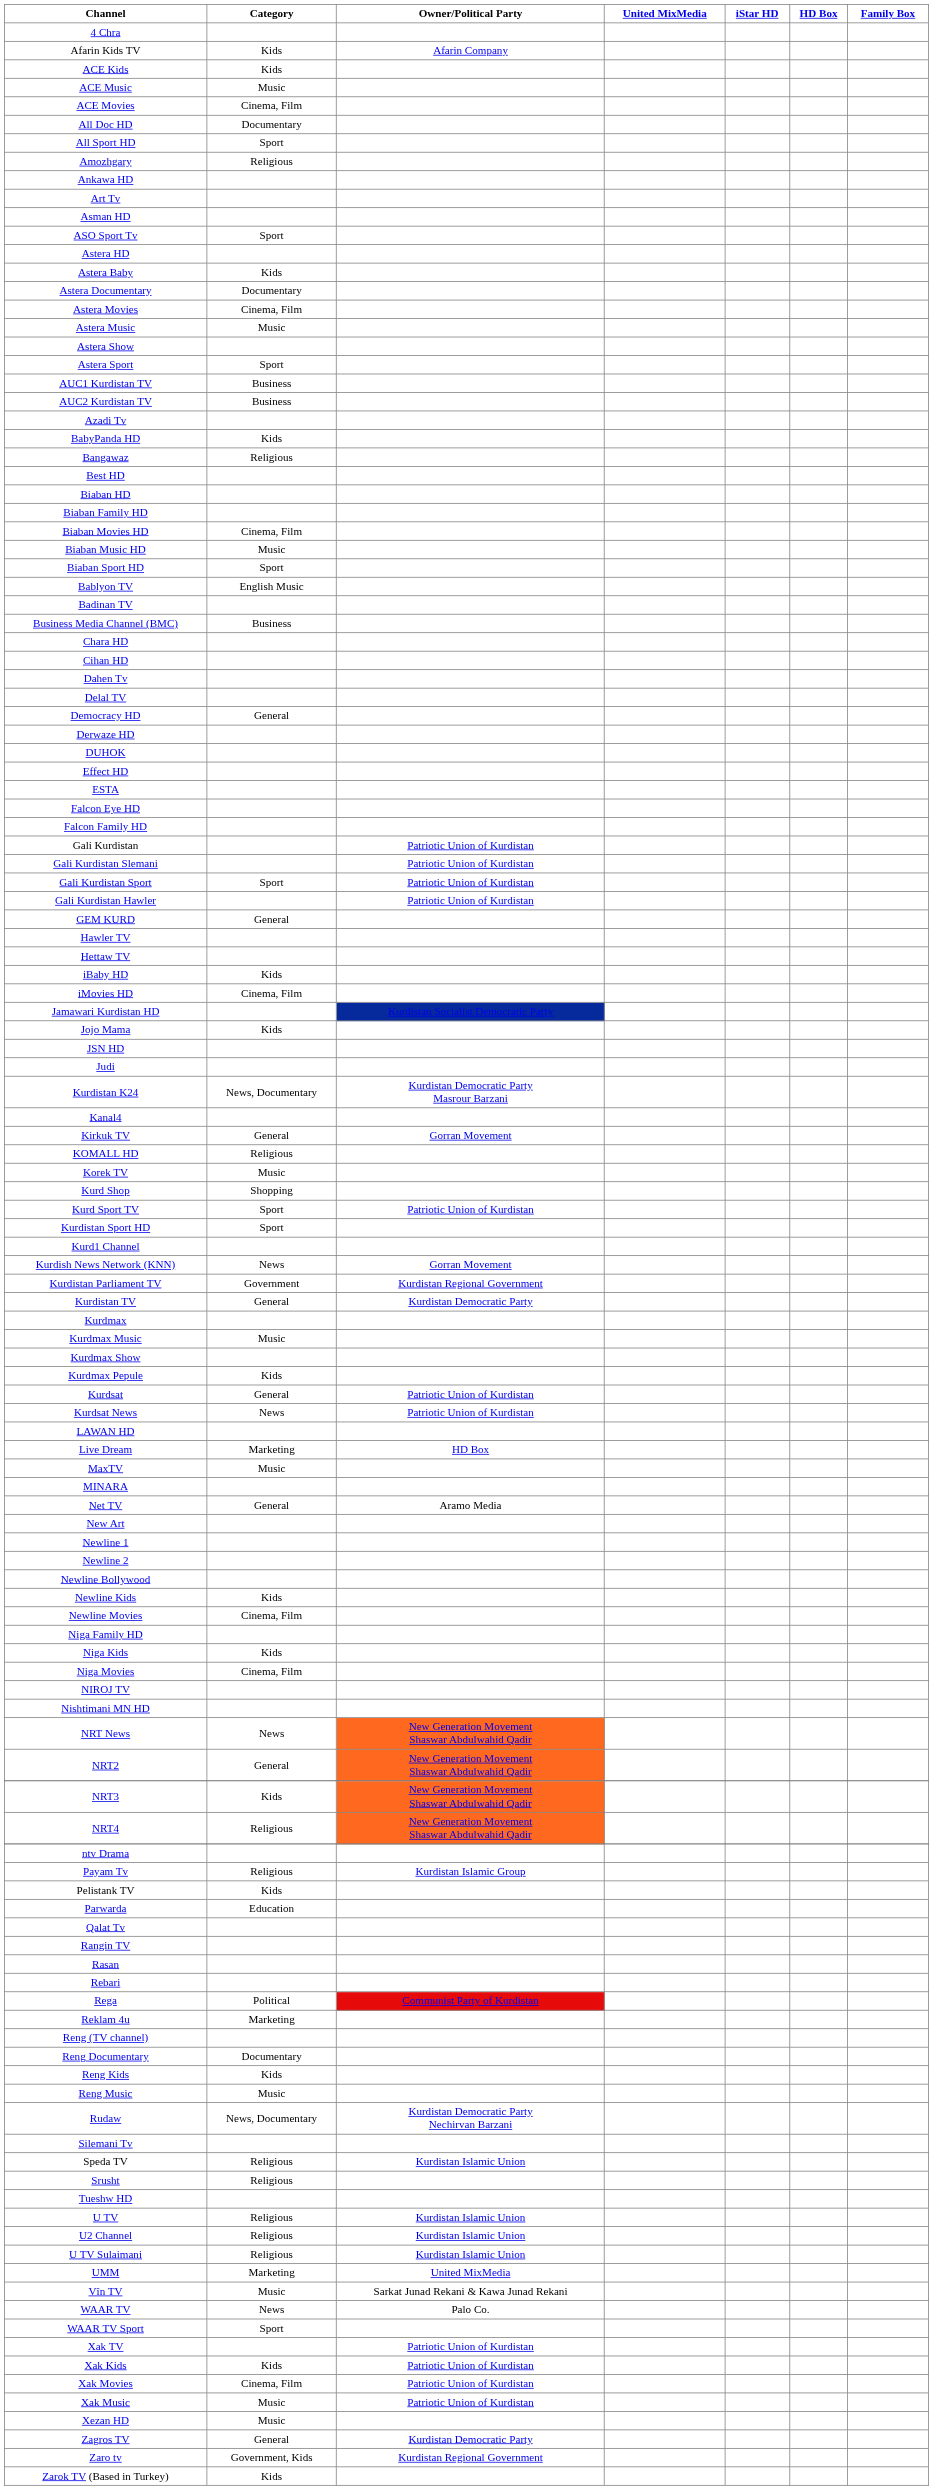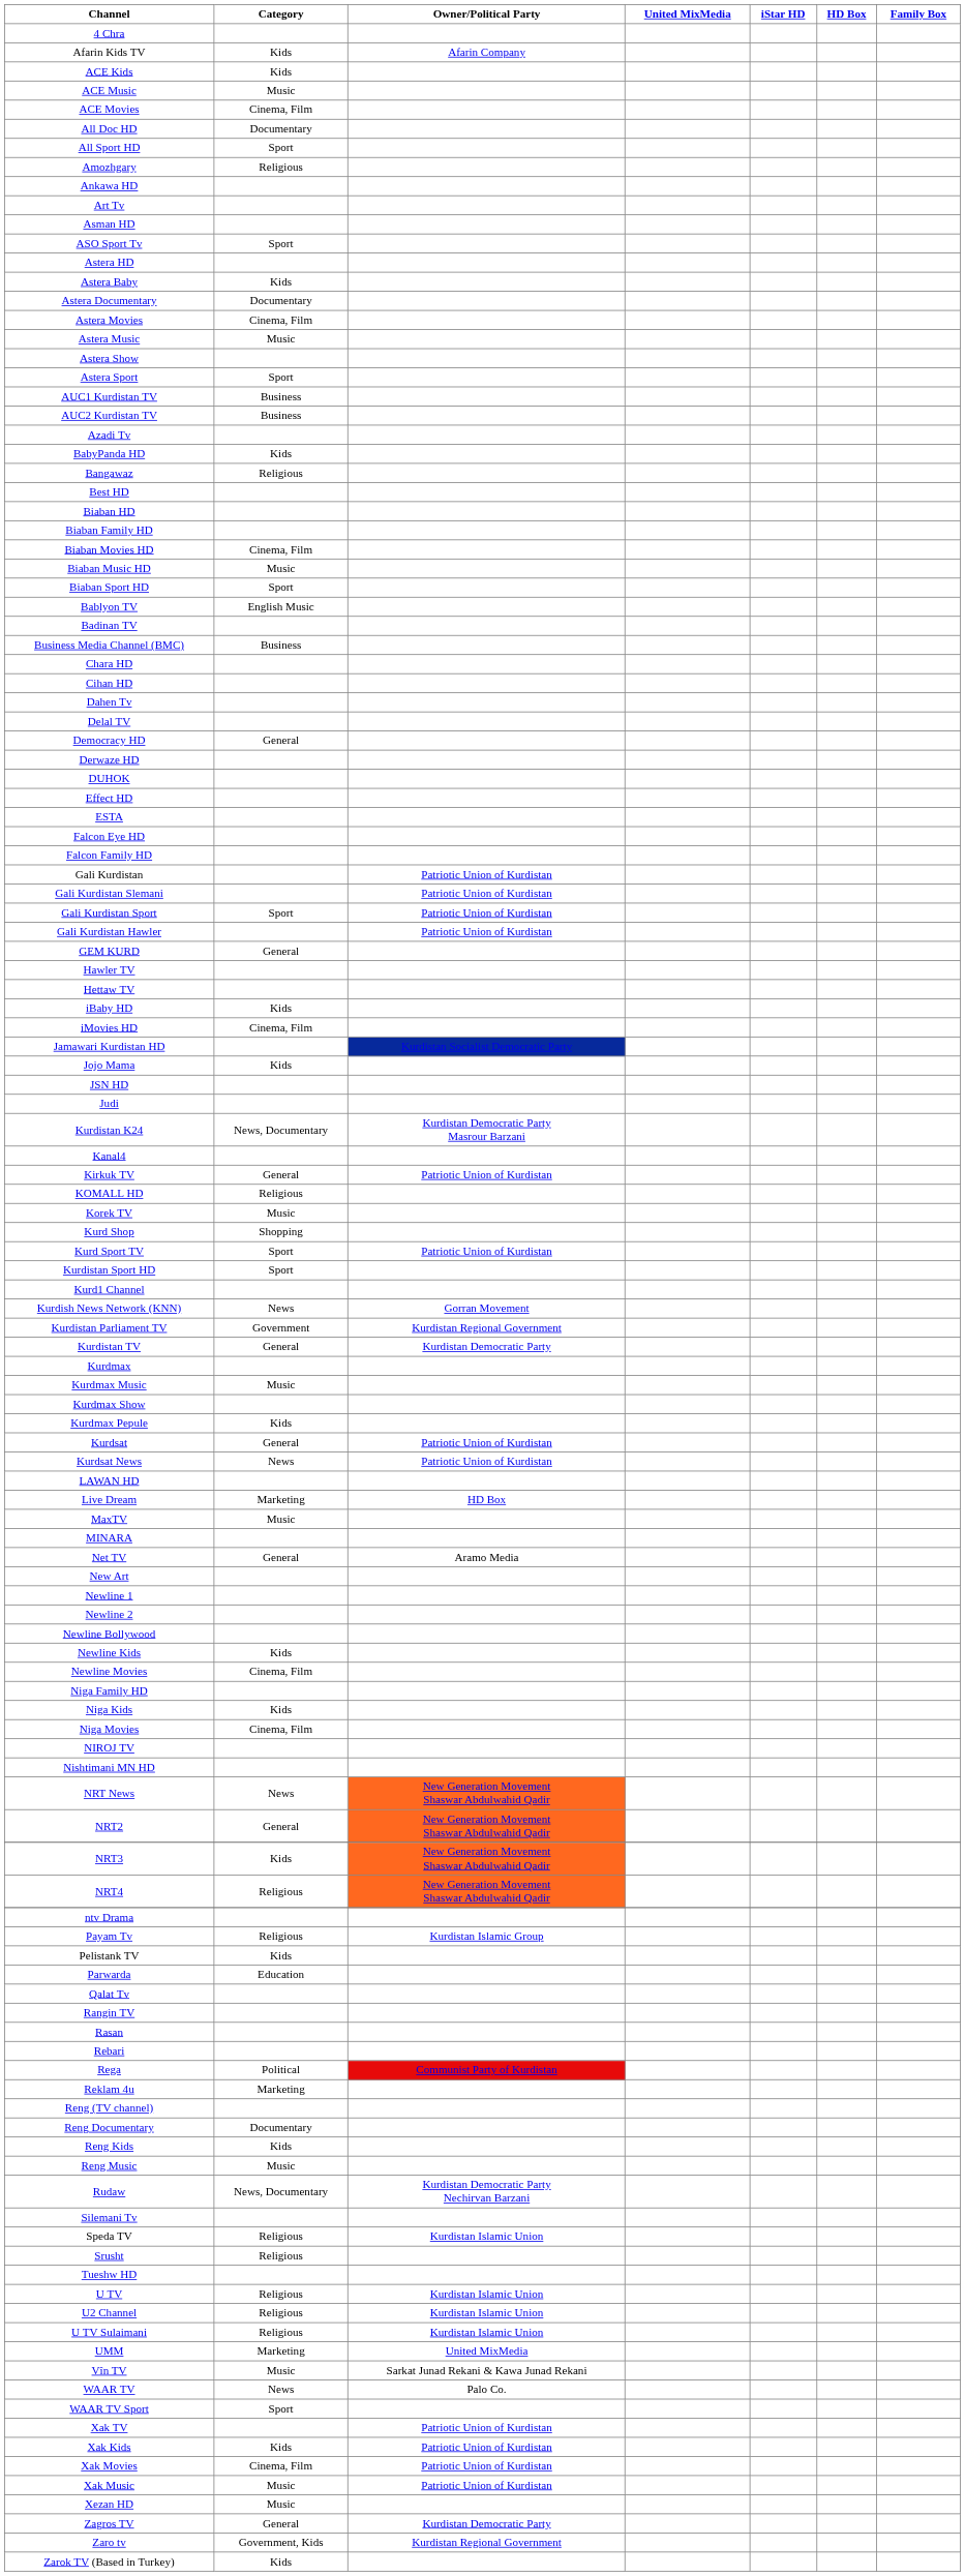Kirkuk TV | Owner/Political Party: Gorran Movement -> Patriotic Union of Kurdistan
